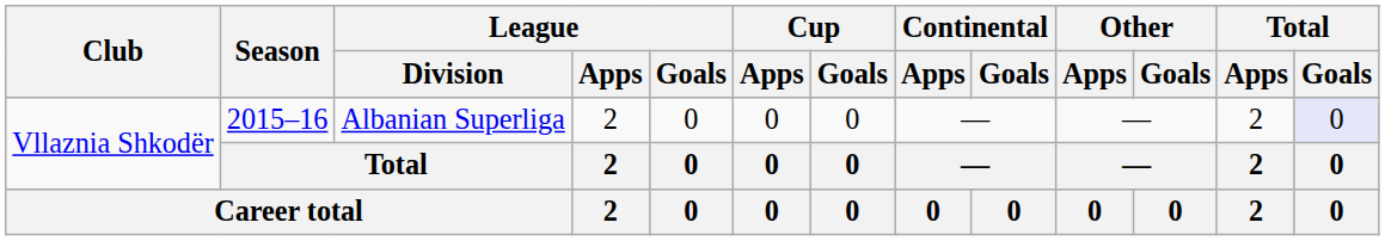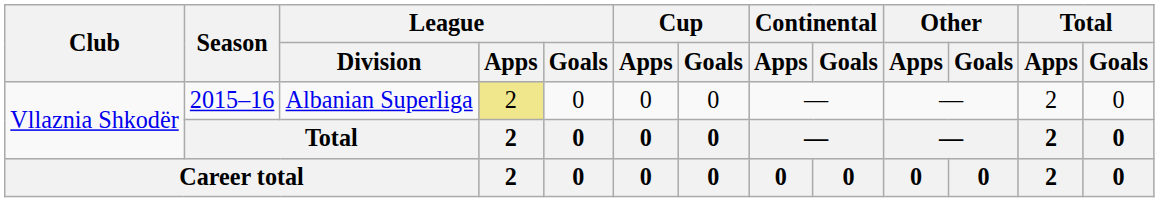Vllaznia Shkodër / Albanian Superliga | League / Apps: no background -> khaki background
Vllaznia Shkodër / Albanian Superliga | Total / Goals: lavender background -> no background
